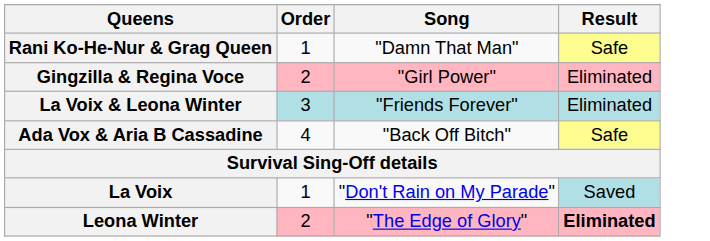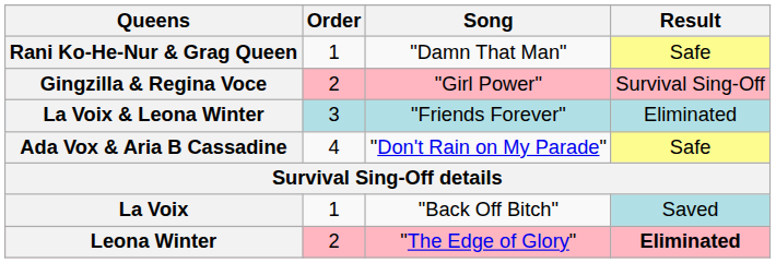Gingzilla & Regina Voce | Result: Eliminated -> Survival Sing-Off
Ada Vox & Aria B Cassadine | Song: "Back Off Bitch" -> "Don't Rain on My Parade"
La Voix | Song: "Don't Rain on My Parade" -> "Back Off Bitch"
